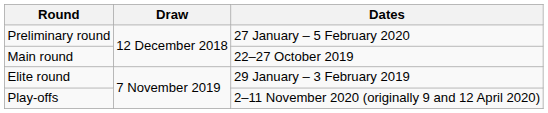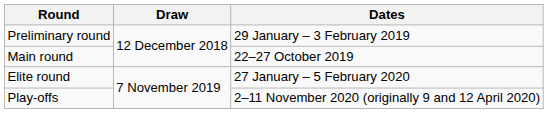Preliminary round | Dates: 27 January – 5 February 2020 -> 29 January – 3 February 2019
Elite round | Dates: 29 January – 3 February 2019 -> 27 January – 5 February 2020
